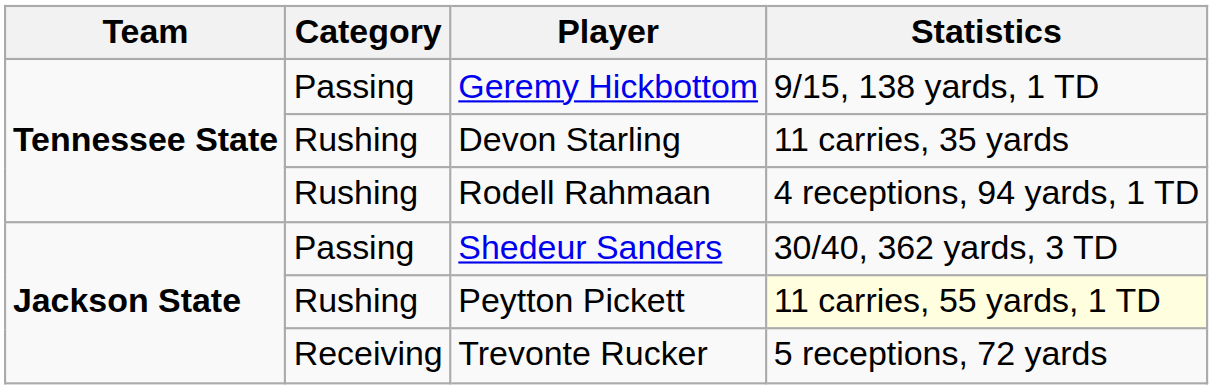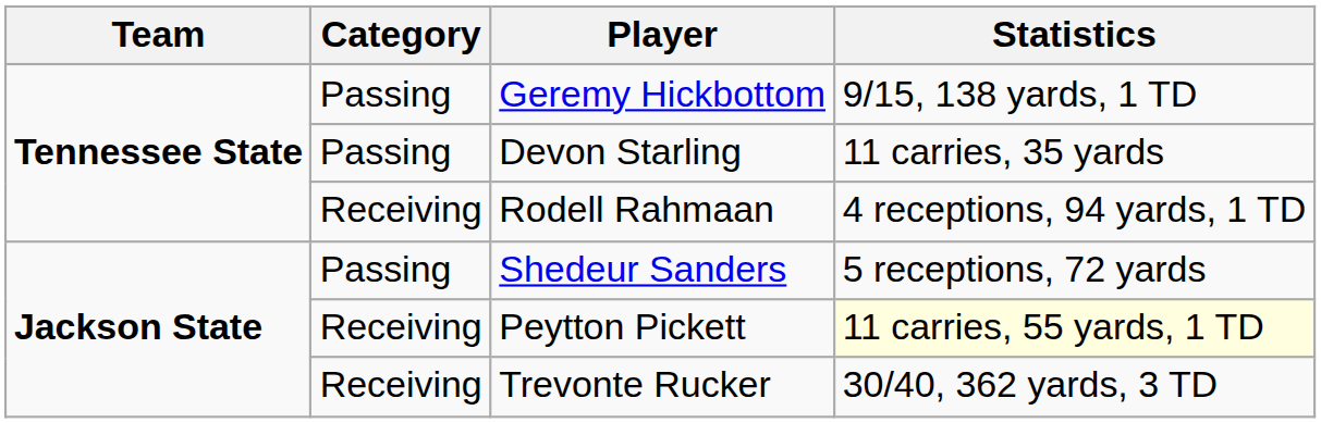Devon Starling | Category: Rushing -> Passing
Rodell Rahmaan | Category: Rushing -> Receiving
Shedeur Sanders | Statistics: 30/40, 362 yards, 3 TD -> 5 receptions, 72 yards
Peytton Pickett | Category: Rushing -> Receiving
Trevonte Rucker | Statistics: 5 receptions, 72 yards -> 30/40, 362 yards, 3 TD
